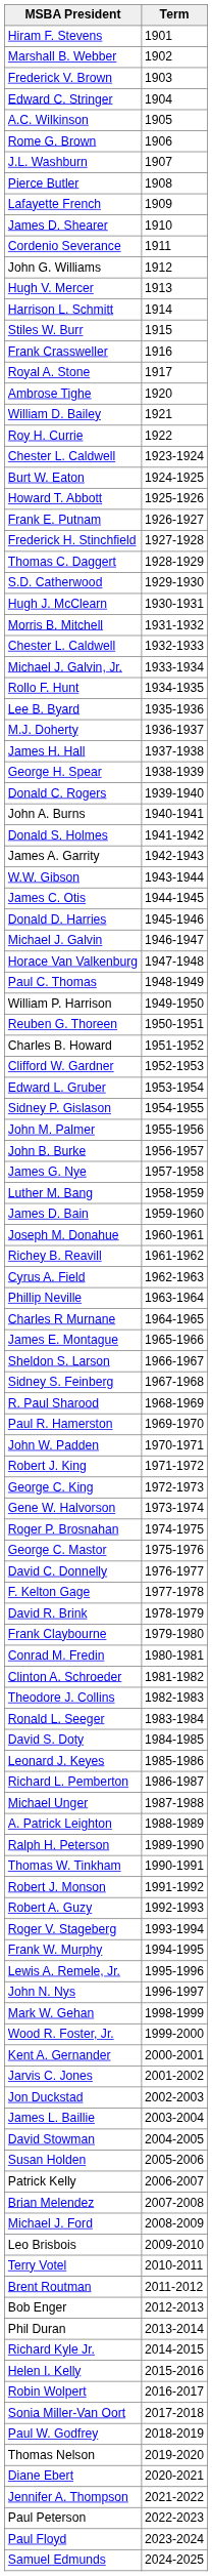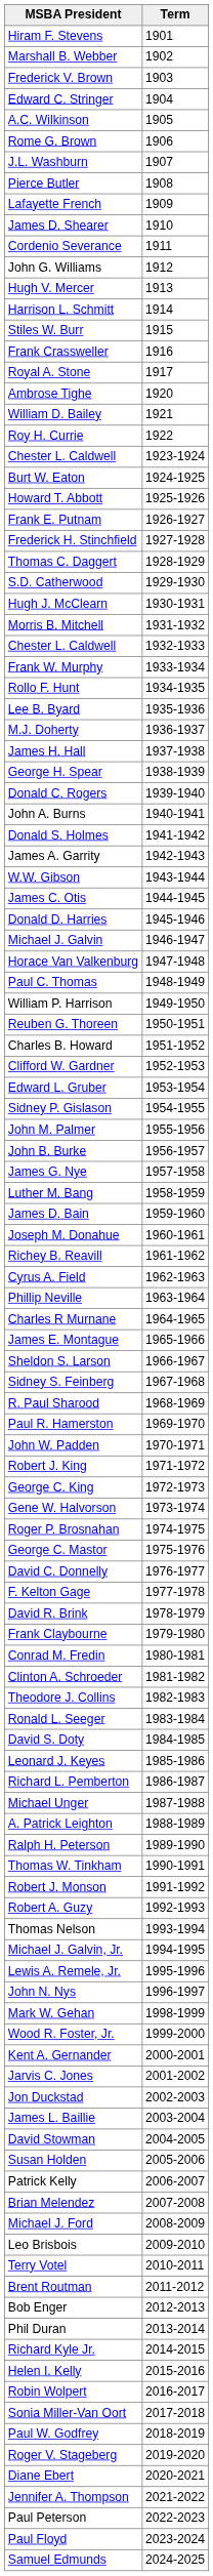row 32 | MSBA President: Michael J. Galvin, Jr. -> Frank W. Murphy
row 92 | MSBA President: Roger V. Stageberg -> Thomas Nelson
row 93 | MSBA President: Frank W. Murphy -> Michael J. Galvin, Jr.
row 117 | MSBA President: Thomas Nelson -> Roger V. Stageberg
